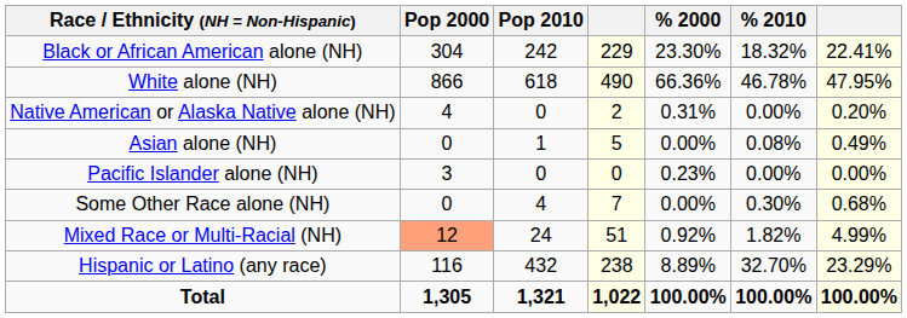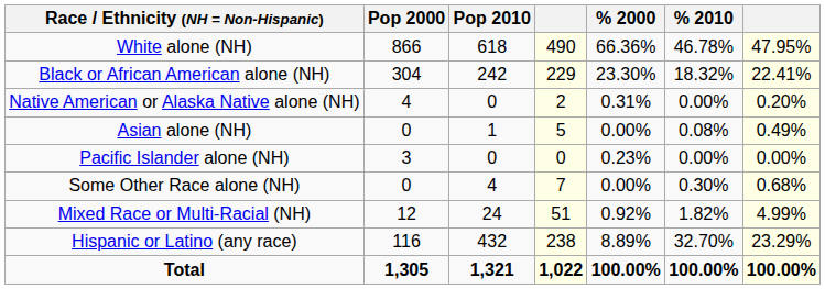rows swapped: White alone (NH) <-> Black or African American alone (NH)
Mixed Race or Multi-Racial (NH) | Pop 2000: lightsalmon background -> no background
